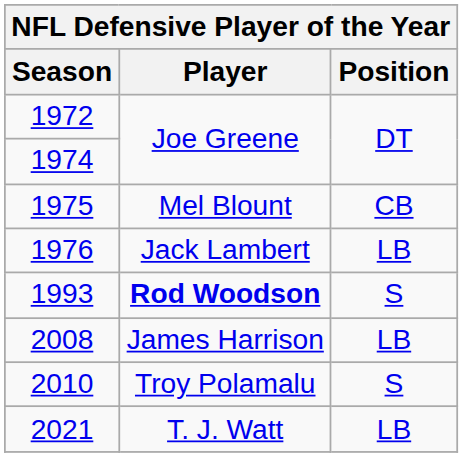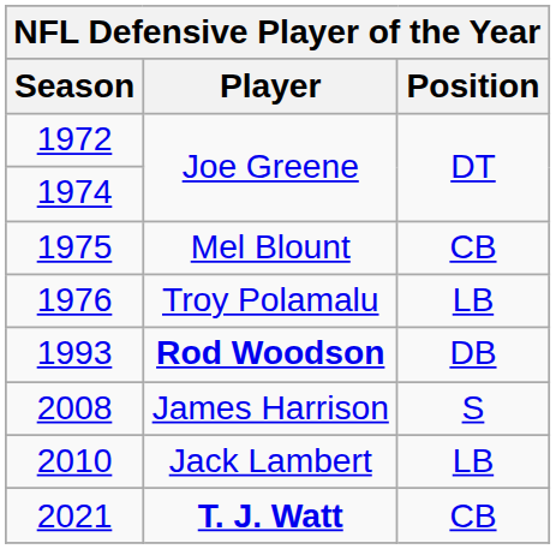1976 | Player: Jack Lambert -> Troy Polamalu
1993 | Position: S -> DB
2008 | Position: LB -> S
2010 | Player: Troy Polamalu -> Jack Lambert
2010 | Position: S -> LB
2021 | Player: normal -> bold
2021 | Position: LB -> CB
